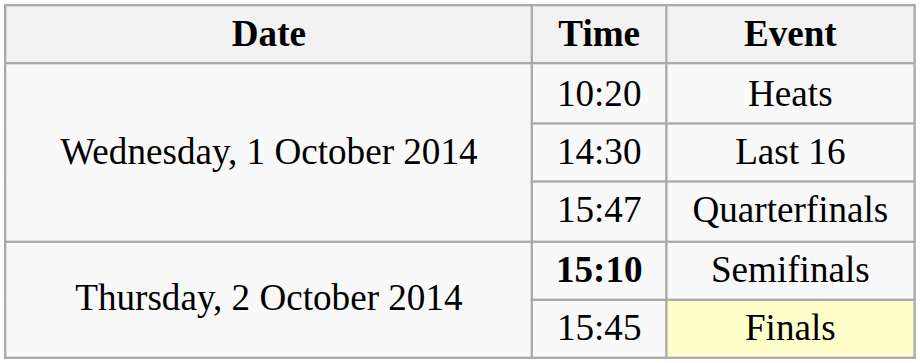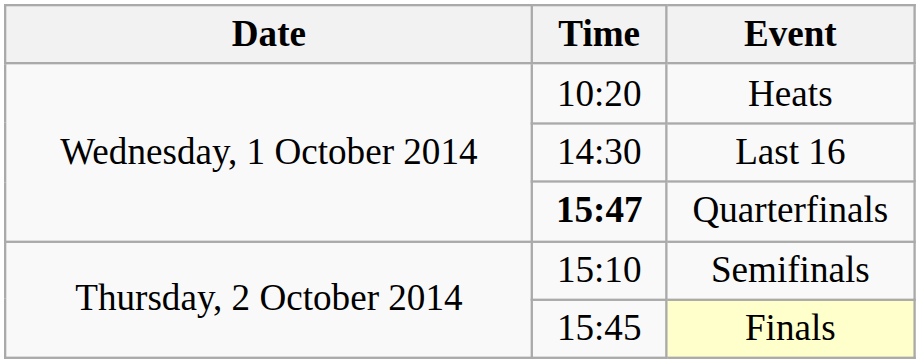Quarterfinals | Time: normal -> bold
Semifinals | Time: bold -> normal
